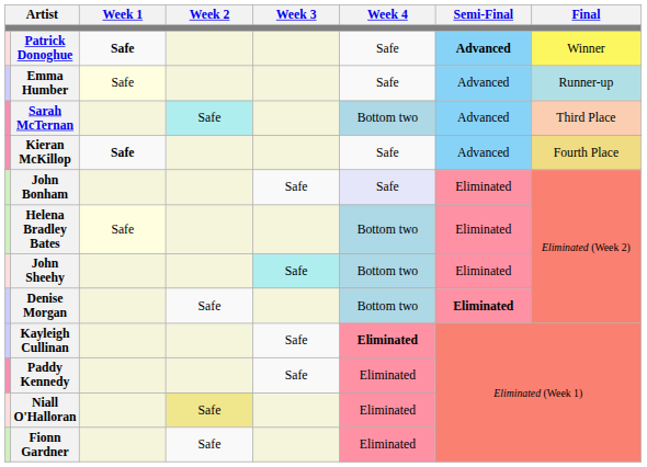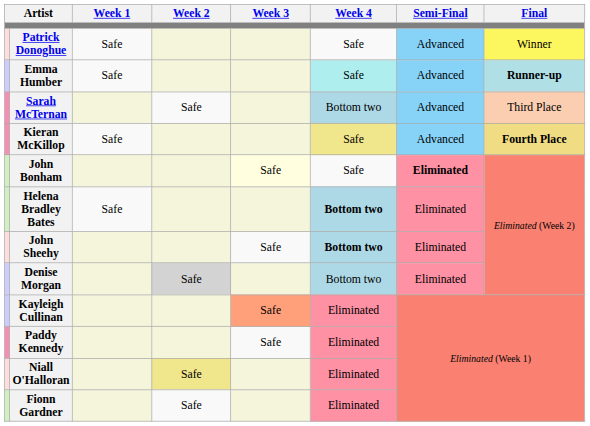Patrick Donoghue | Week 1: bold -> normal
Patrick Donoghue | Semi-Final: bold -> normal
Emma Humber | Week 1: lightyellow background -> no background
Emma Humber | Week 4: no background -> paleturquoise background
Emma Humber | Final: normal -> bold
Sarah McTernan | Week 2: paleturquoise background -> no background
Kieran McKillop | Week 1: bold -> normal
Kieran McKillop | Week 4: no background -> khaki background
Kieran McKillop | Final: normal -> bold
John Bonham | Week 3: no background -> lightyellow background
John Bonham | Week 4: lavender background -> no background
John Bonham | Semi-Final: normal -> bold
Helena Bradley Bates | Week 1: lightyellow background -> no background
Helena Bradley Bates | Week 4: normal -> bold
John Sheehy | Week 3: paleturquoise background -> no background
John Sheehy | Week 4: normal -> bold
Denise Morgan | Week 2: no background -> lightgrey background
Denise Morgan | Semi-Final: bold -> normal
Kayleigh Cullinan | Week 3: no background -> lightsalmon background
Kayleigh Cullinan | Week 4: bold -> normal
